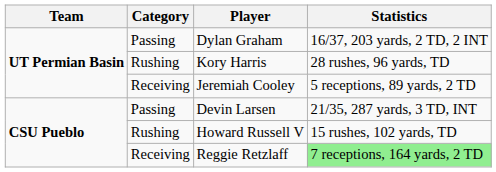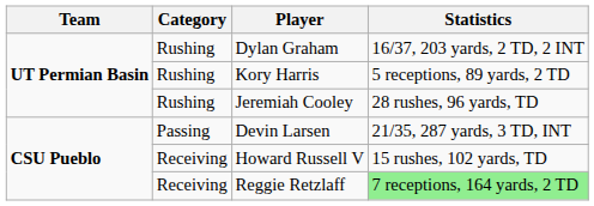Dylan Graham | Category: Passing -> Rushing
Kory Harris | Statistics: 28 rushes, 96 yards, TD -> 5 receptions, 89 yards, 2 TD
Jeremiah Cooley | Category: Receiving -> Rushing
Jeremiah Cooley | Statistics: 5 receptions, 89 yards, 2 TD -> 28 rushes, 96 yards, TD
Howard Russell V | Category: Rushing -> Receiving
